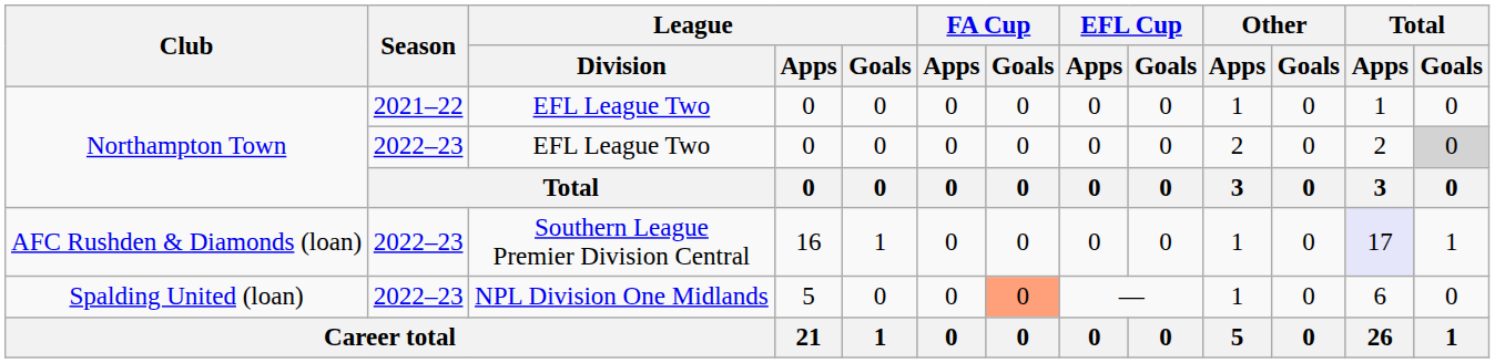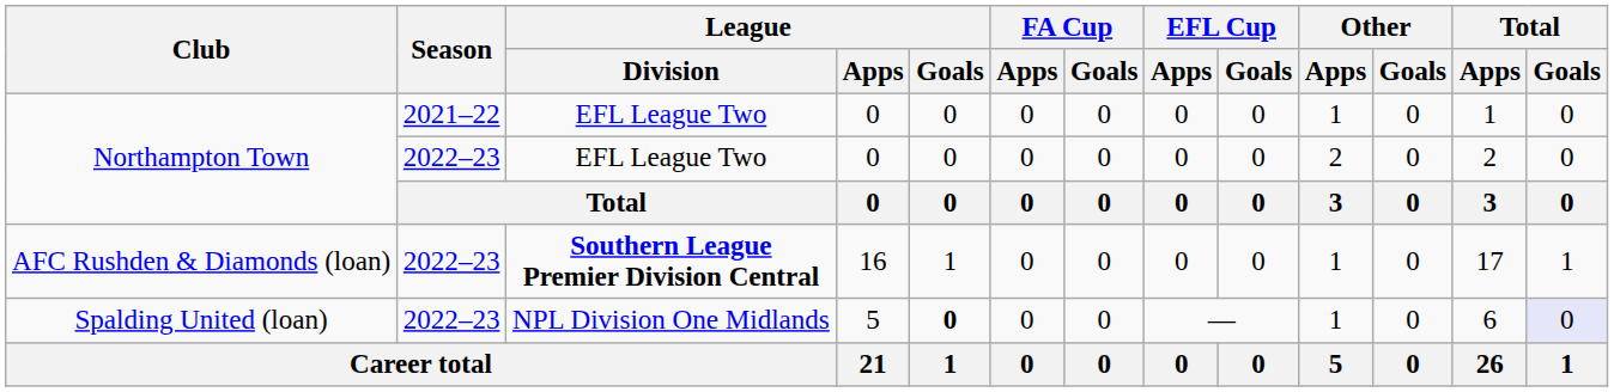Northampton Town / 2022–23 | Total / Goals: lightgrey background -> no background
AFC Rushden & Diamonds (loan) | League / Division: normal -> bold
AFC Rushden & Diamonds (loan) | Total / Apps: lavender background -> no background
Spalding United (loan) | League / Goals: normal -> bold
Spalding United (loan) | FA Cup / Goals: lightsalmon background -> no background
Spalding United (loan) | Total / Goals: no background -> lavender background
